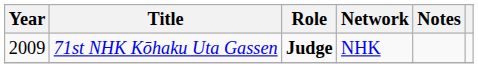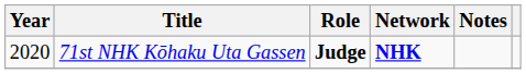71st NHK Kōhaku Uta Gassen | Year: 2009 -> 2020
71st NHK Kōhaku Uta Gassen | Network: normal -> bold
